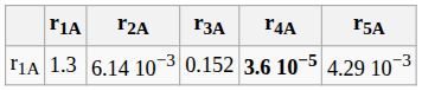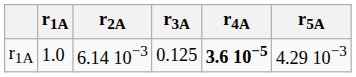row 2 | r1A: 1.3 -> 1.0
row 2 | r3A: 0.152 -> 0.125
